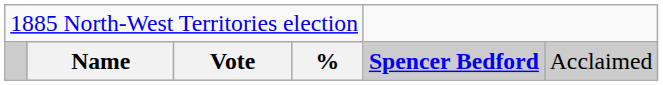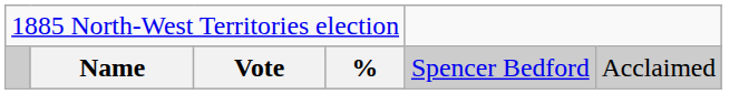Name | column 5: bold -> normal
